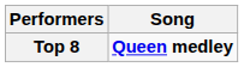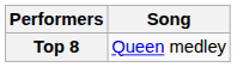Top 8 | Song: bold -> normal
